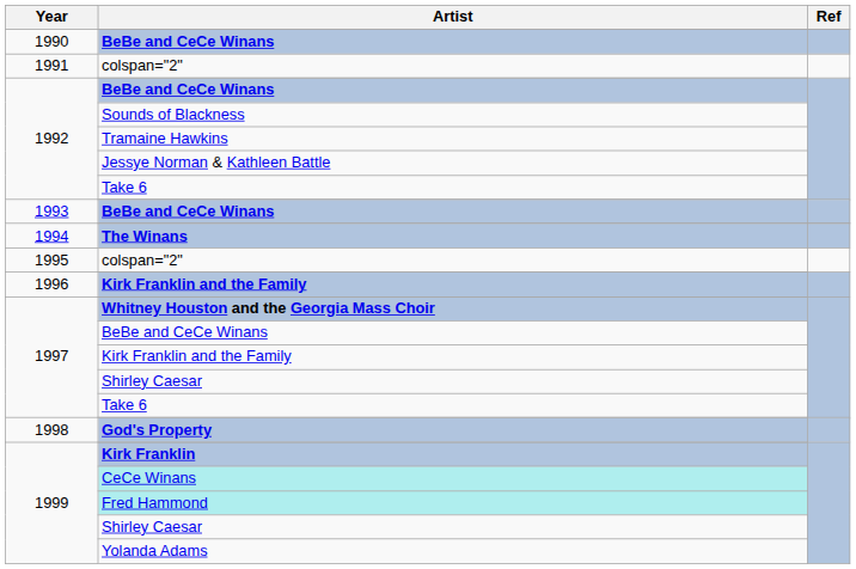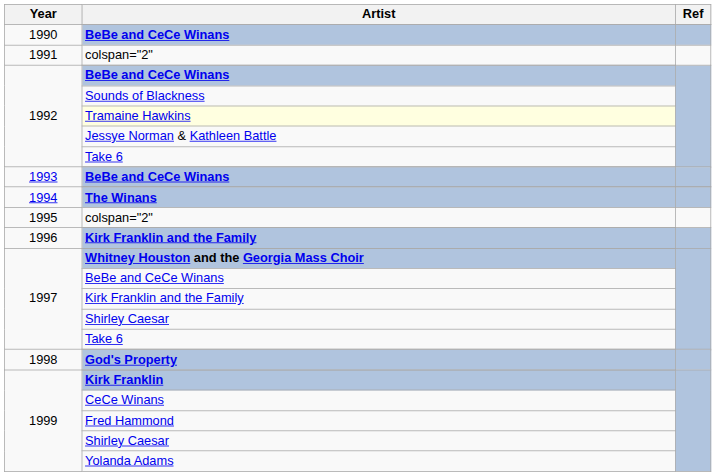Tramaine Hawkins | Artist: no background -> lightyellow background
CeCe Winans | Artist: paleturquoise background -> no background
Fred Hammond | Artist: paleturquoise background -> no background
